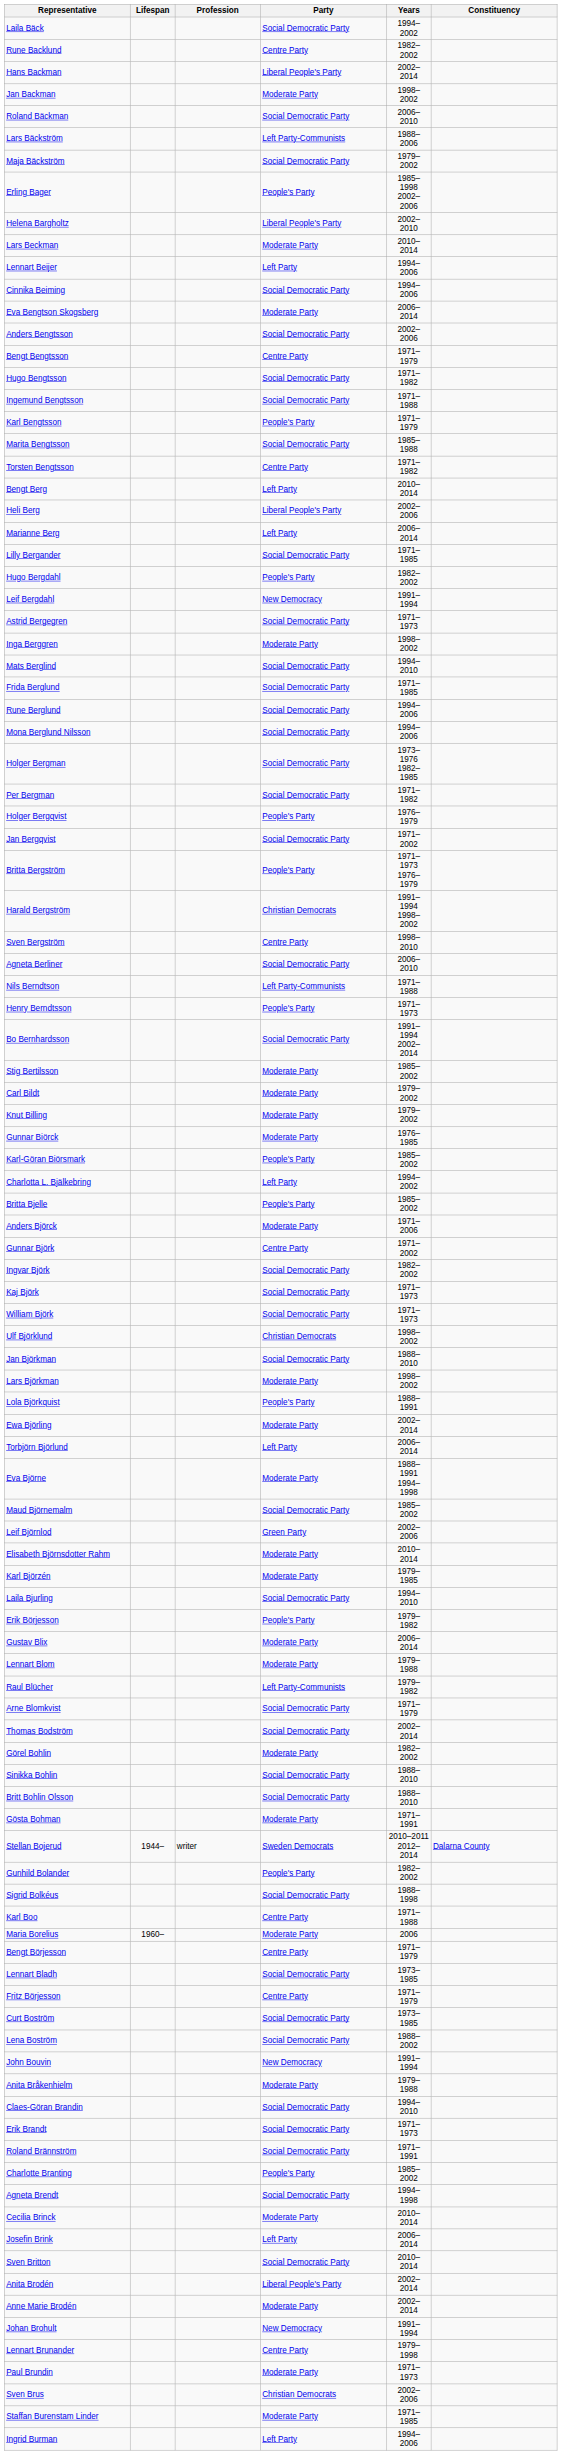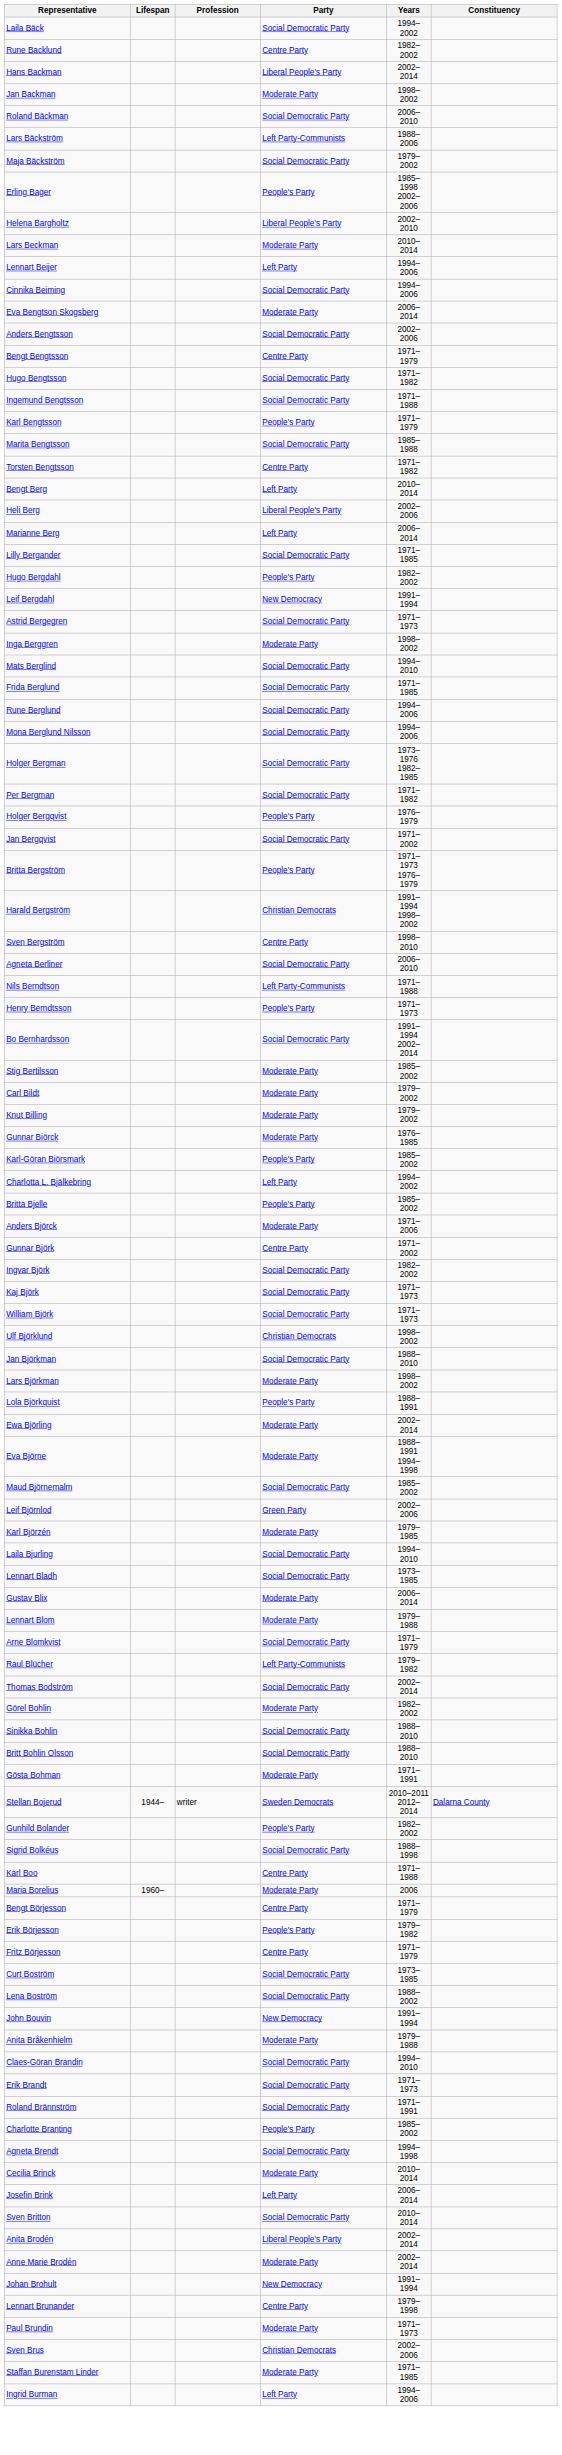- row: Torbjörn Björlund | Left Party | 2006–2014
- row: Elisabeth Björnsdotter Rahm | Moderate Party | 2010–2014
rows swapped: Lennart Bladh <-> Erik Börjesson
rows swapped: Arne Blomkvist <-> Raul Blücher
